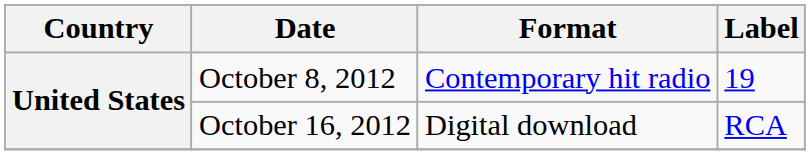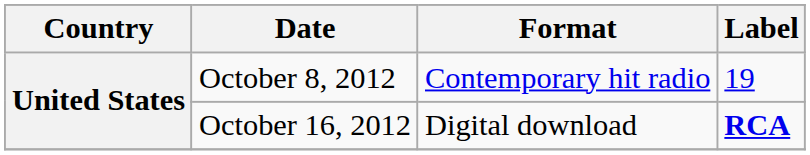October 16, 2012 | Label: normal -> bold
